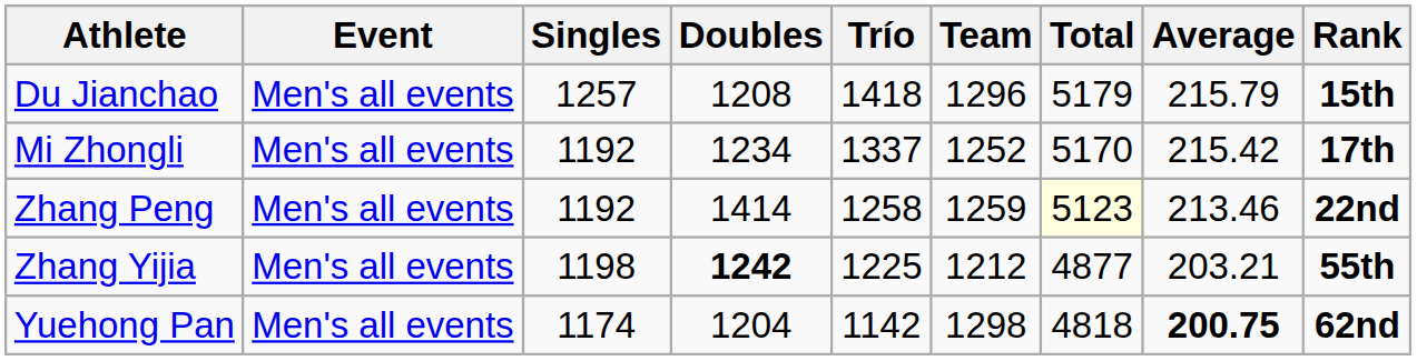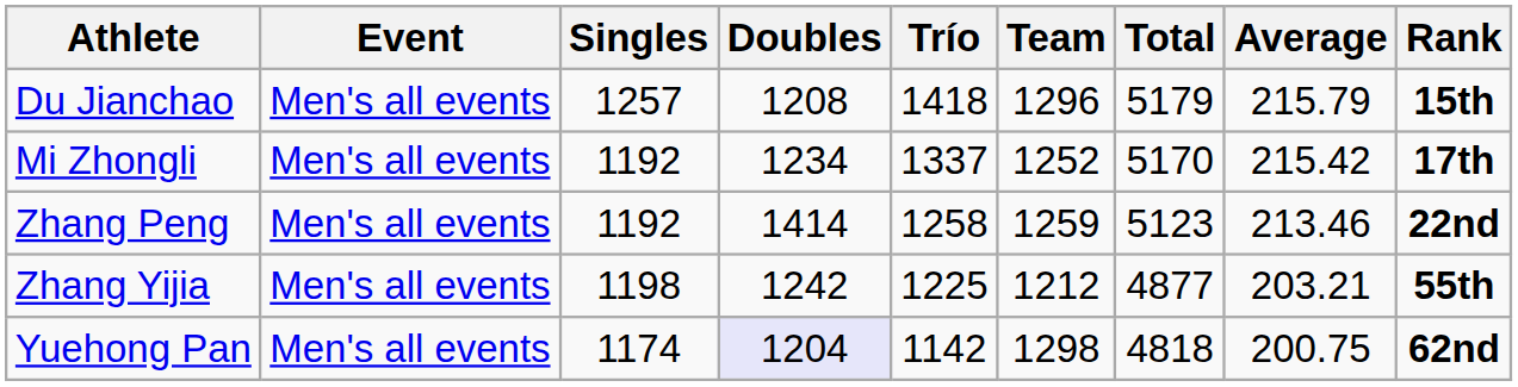row 4 | Total: lightyellow background -> no background
row 5 | Doubles: bold -> normal
row 6 | Doubles: no background -> lavender background
row 6 | Average: bold -> normal
